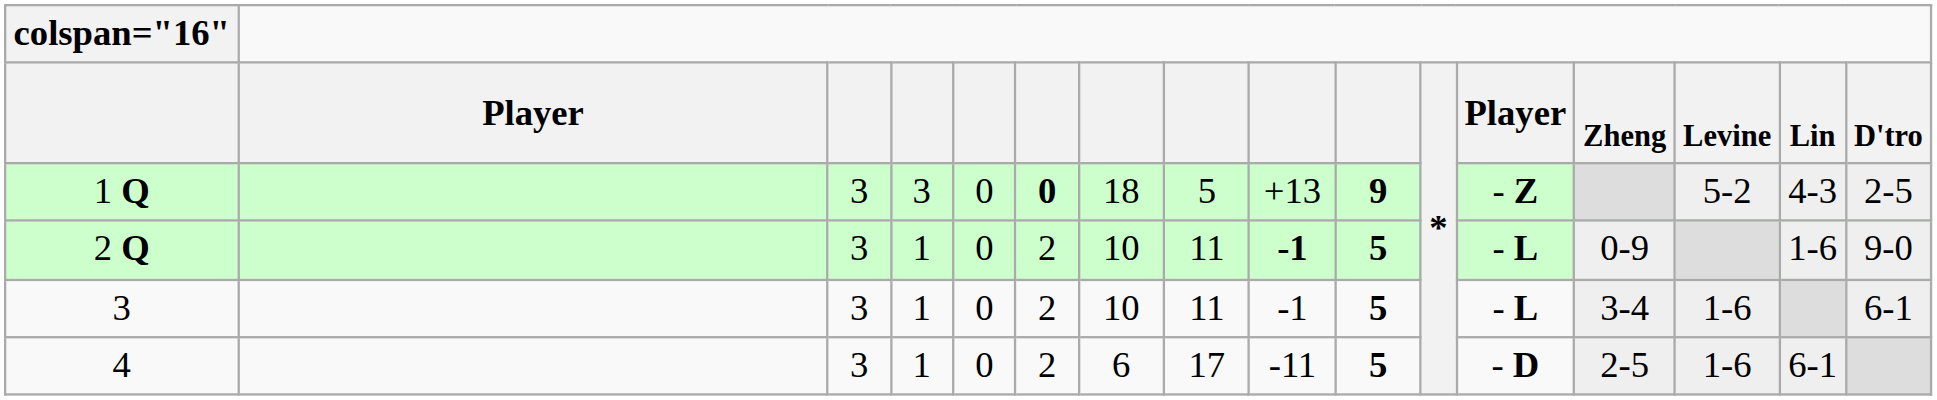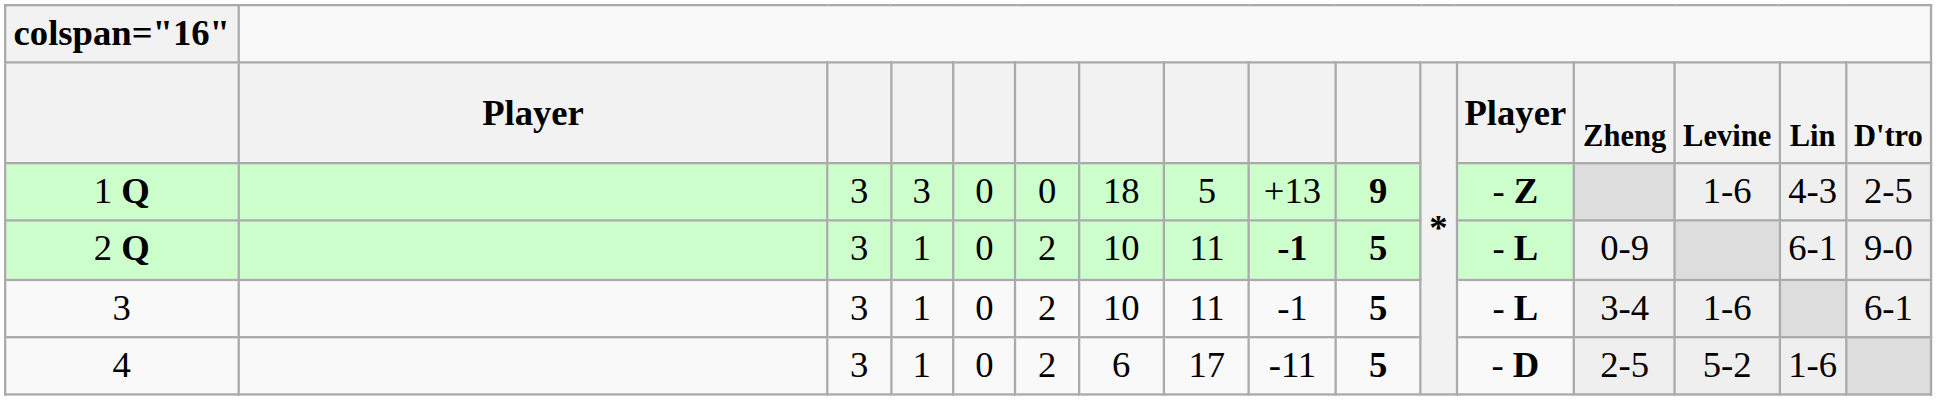1 Q | column 6: bold -> normal
1 Q | Levine: 5-2 -> 1-6
2 Q | Lin: 1-6 -> 6-1
4 | Levine: 1-6 -> 5-2
4 | Lin: 6-1 -> 1-6
